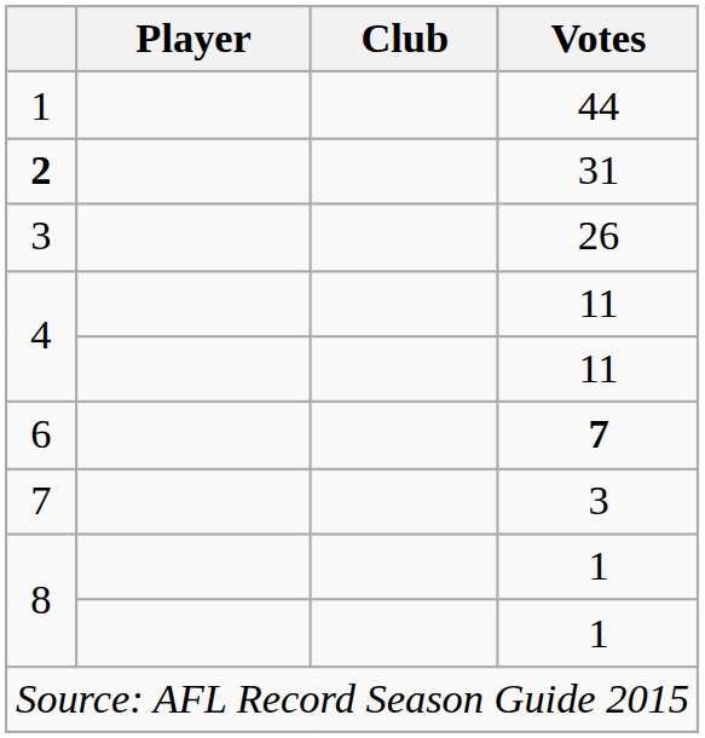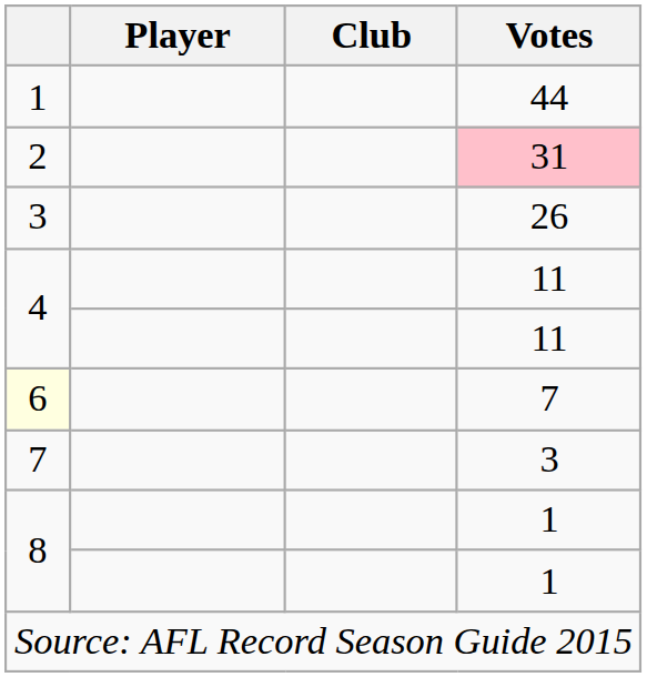2 | column 1: bold -> normal
2 | Votes: no background -> pink background
6 | column 1: no background -> lightyellow background
6 | Votes: bold -> normal
